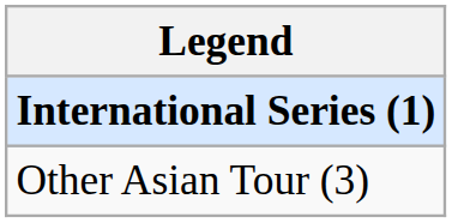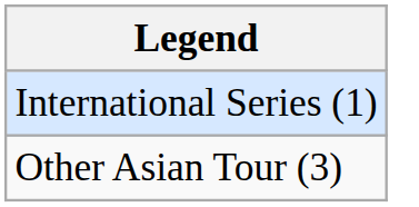row 2 | column 1: bold -> normal
